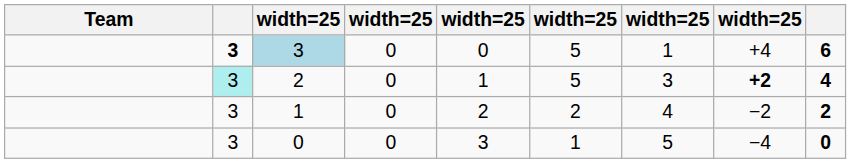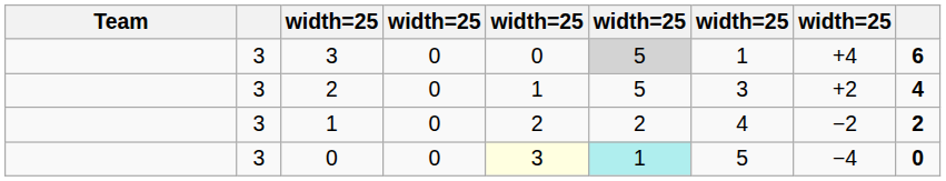row 2 | column 2: bold -> normal
row 2 | column 3: lightblue background -> no background
row 2 | column 6: no background -> lightgrey background
row 3 | column 2: paleturquoise background -> no background
row 3 | column 8: bold -> normal
row 5 | column 5: no background -> lightyellow background
row 5 | column 6: no background -> paleturquoise background
